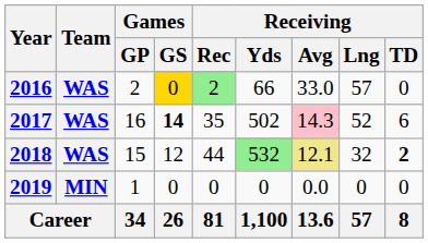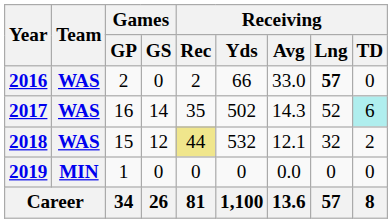2016 | Games / GS: gold background -> no background
2016 | Receiving / Rec: lightgreen background -> no background
2016 | Receiving / Lng: normal -> bold
2017 | Games / GS: bold -> normal
2017 | Receiving / Avg: pink background -> no background
2017 | Receiving / TD: no background -> paleturquoise background
2018 | Receiving / Rec: no background -> khaki background
2018 | Receiving / Yds: lightgreen background -> no background
2018 | Receiving / Avg: khaki background -> no background
2018 | Receiving / TD: bold -> normal
